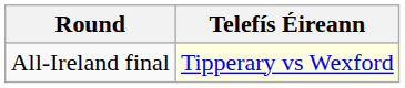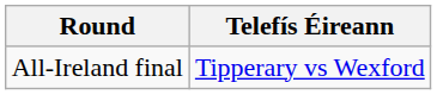row 2 | Telefís Éireann: lightyellow background -> no background
